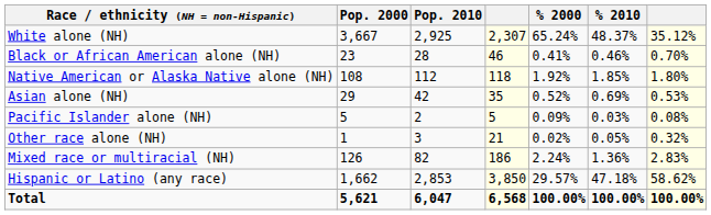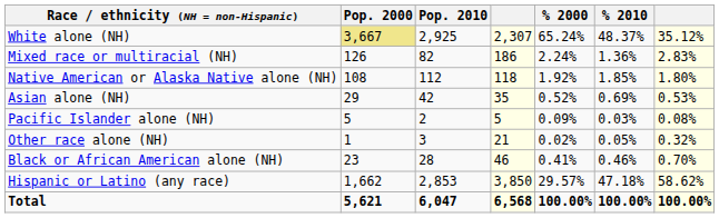White alone (NH) | Pop. 2000: no background -> khaki background
rows swapped: Black or African American alone (NH) <-> Mixed race or multiracial (NH)
